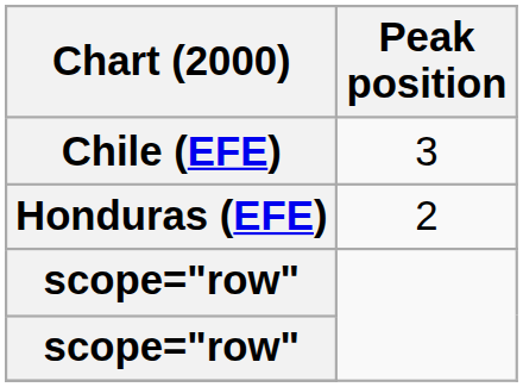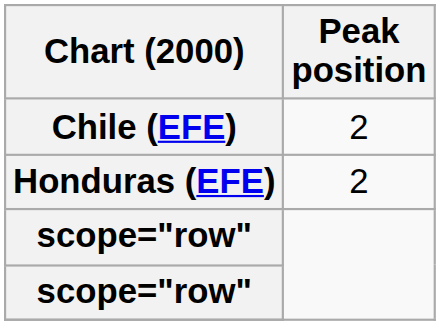Chile (EFE) | Peak position: 3 -> 2
